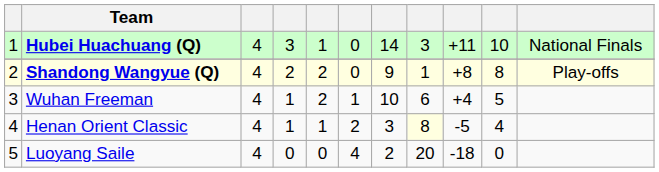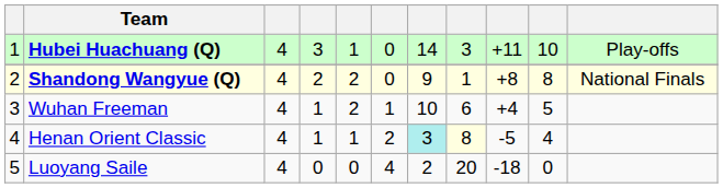Hubei Huachuang (Q) | column 11: National Finals -> Play-offs
Shandong Wangyue (Q) | column 11: Play-offs -> National Finals
Henan Orient Classic | column 7: no background -> paleturquoise background
